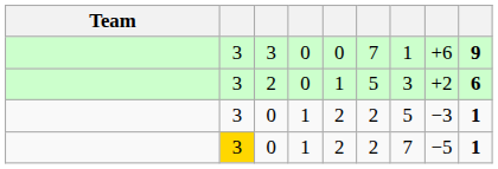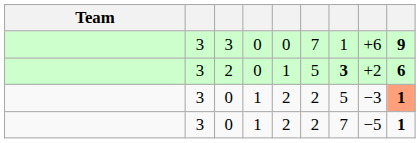row 3 | column 7: normal -> bold
row 4 | column 9: no background -> lightsalmon background
row 5 | column 2: gold background -> no background
